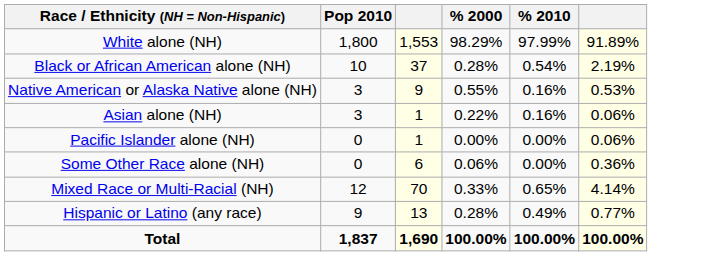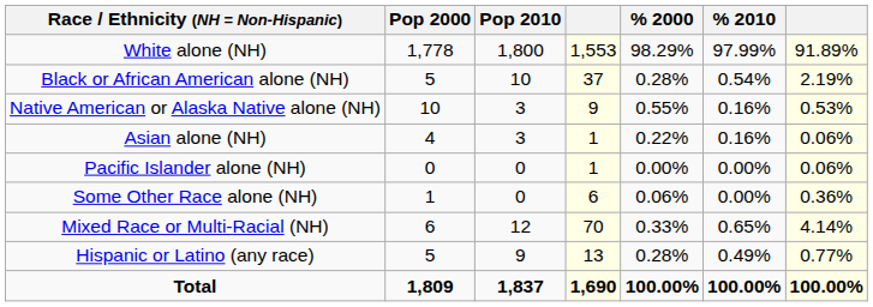+ column: Pop 2000 | 1,778 | 5 | 10 | 4 | 0 | 1 | 6 | 5 | 1,809
